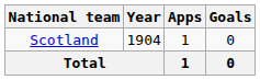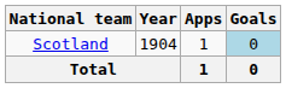Scotland | Goals: no background -> lightblue background
